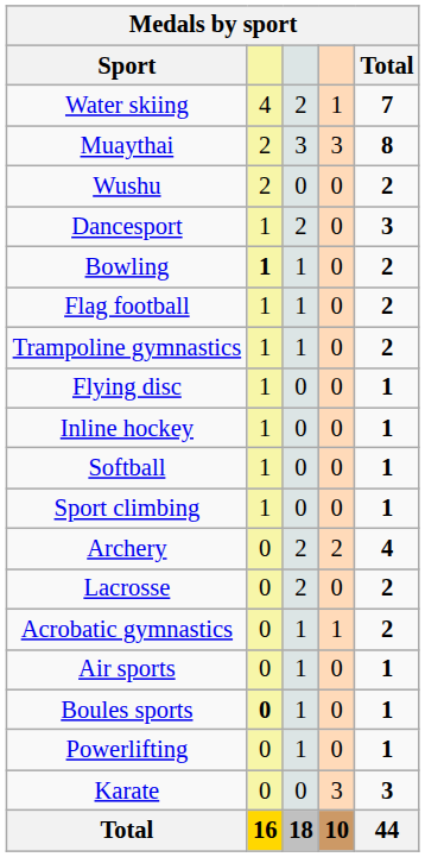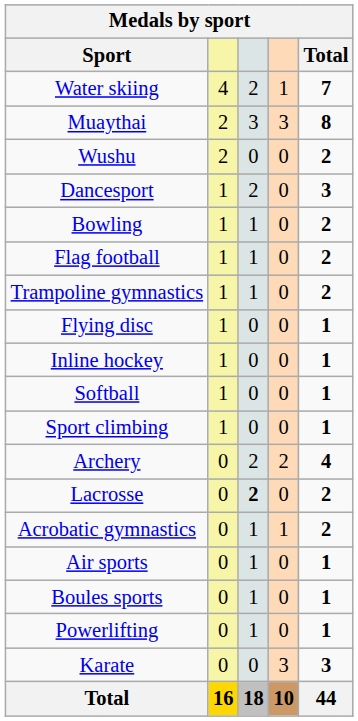Bowling | column 2: bold -> normal
Lacrosse | column 3: normal -> bold
Boules sports | column 2: bold -> normal
